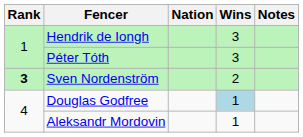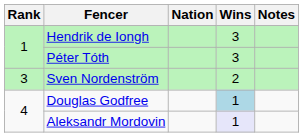Sven Nordenström | Rank: bold -> normal
Aleksandr Mordovin | Wins: no background -> lavender background
